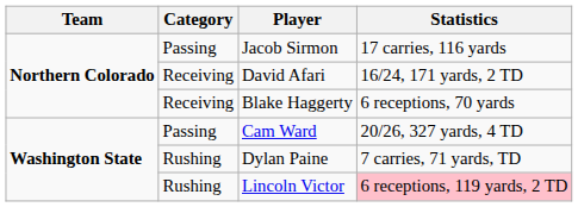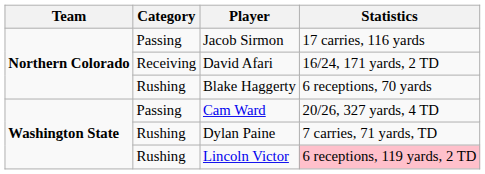Blake Haggerty | Category: Receiving -> Rushing
